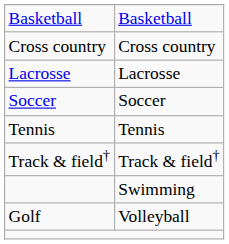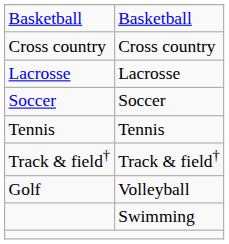rows swapped: Volleyball <-> Swimming
